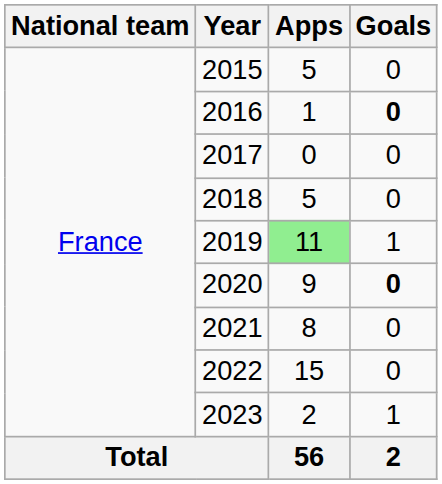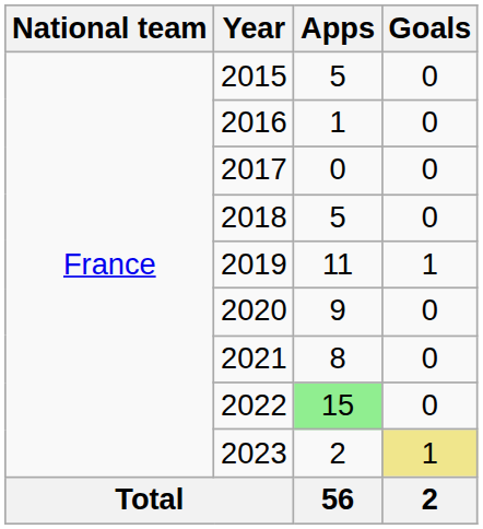2016 | Goals: bold -> normal
2019 | Apps: lightgreen background -> no background
2020 | Goals: bold -> normal
2022 | Apps: no background -> lightgreen background
2023 | Goals: no background -> khaki background
